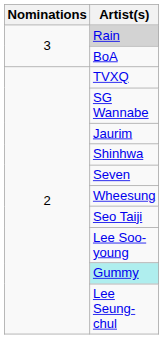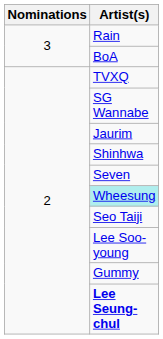Rain | Artist(s): lightgrey background -> no background
Wheesung | Artist(s): no background -> paleturquoise background
Gummy | Artist(s): paleturquoise background -> no background
Lee Seung-chul | Artist(s): normal -> bold
